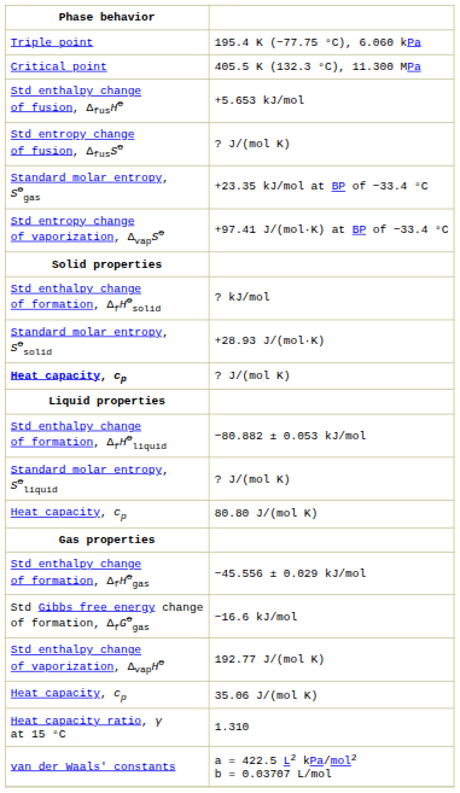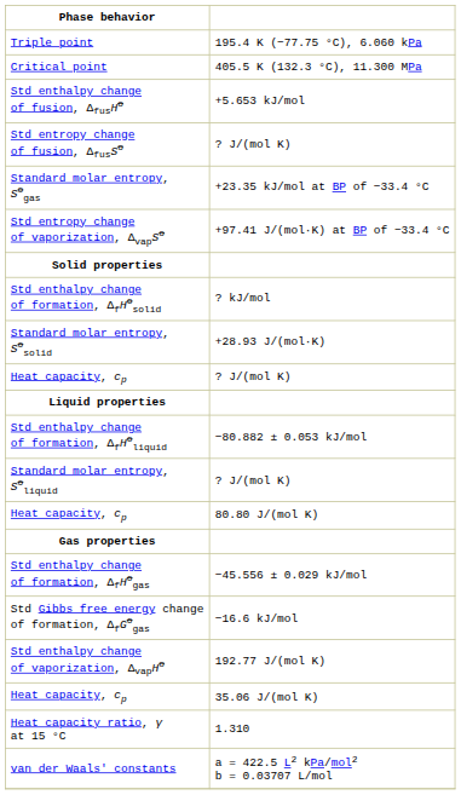row 11 | Phase behavior: bold -> normal
